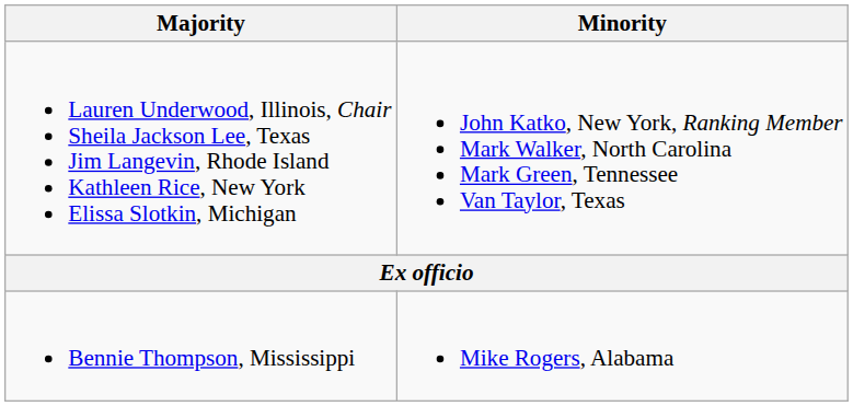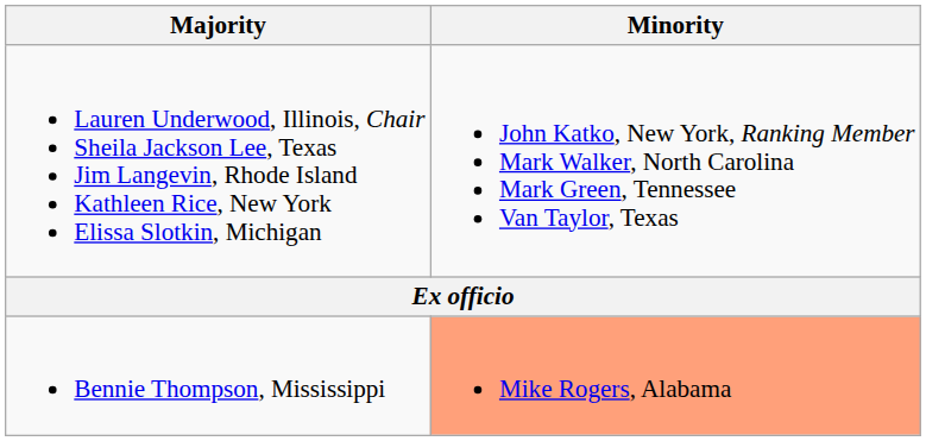Bennie Thompson, Mississippi | Minority: no background -> lightsalmon background
